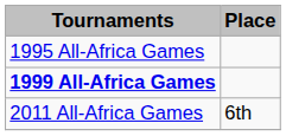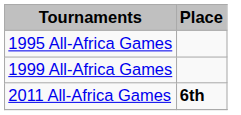row 3 | Tournaments: bold -> normal
row 4 | Place: normal -> bold
